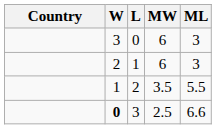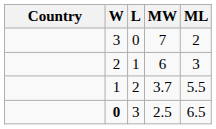row 2 | MW: 6 -> 7
row 2 | ML: 3 -> 2
row 4 | MW: 3.5 -> 3.7
row 5 | ML: 6.6 -> 6.5
